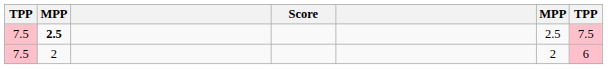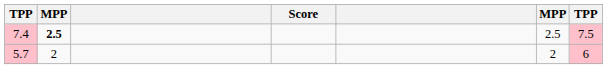row 2 | column 1: 7.5 -> 7.4
row 3 | column 1: 7.5 -> 5.7
